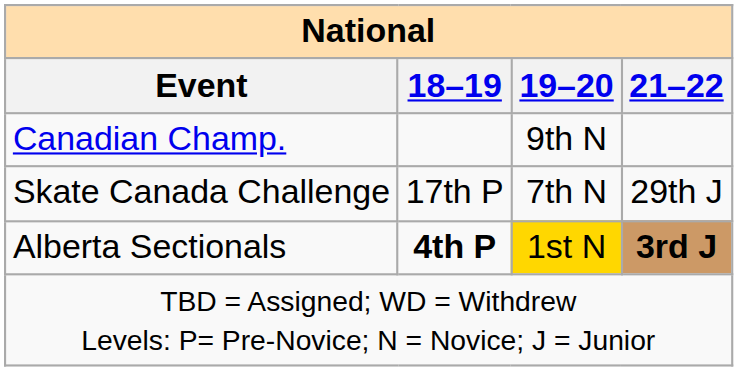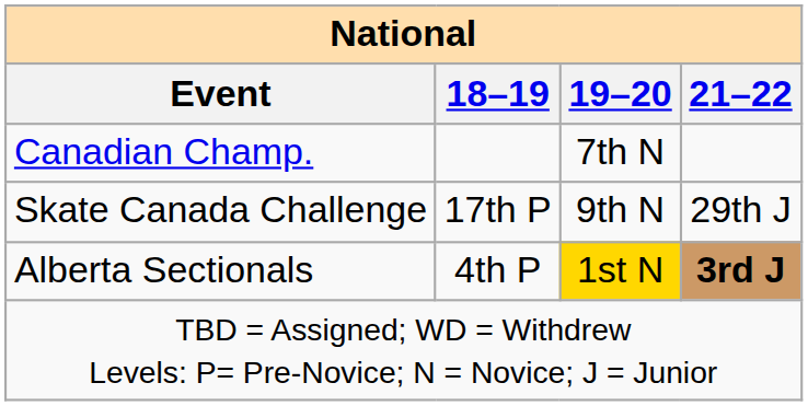Canadian Champ. | National / 19–20: 9th N -> 7th N
Skate Canada Challenge | National / 19–20: 7th N -> 9th N
Alberta Sectionals | National / 18–19: bold -> normal
